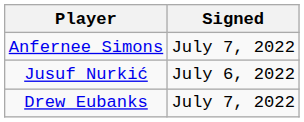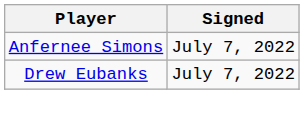- row: Jusuf Nurkić | July 6, 2022
